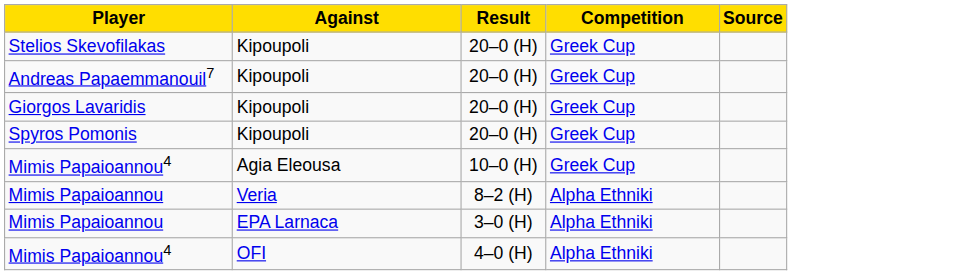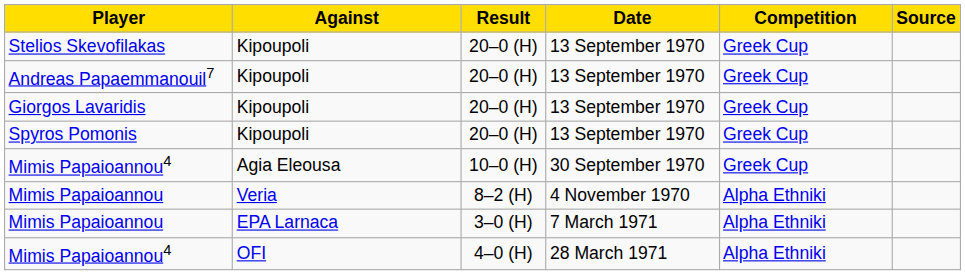+ column: Date | 13 September 1970 | 13 September 1970 | 13 September 1970 | 13 September 1970 | 30 September 1970 | 4 November 1970 | 7 March 1971 | 28 March 1971
